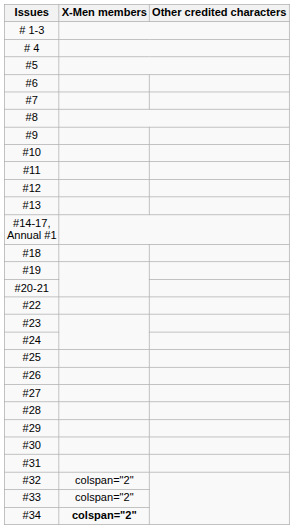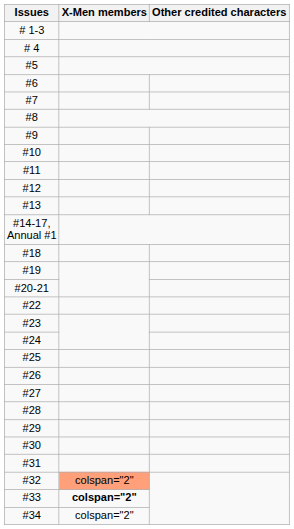#32 | X-Men members: no background -> lightsalmon background
#33 | X-Men members: normal -> bold
#34 | X-Men members: bold -> normal
